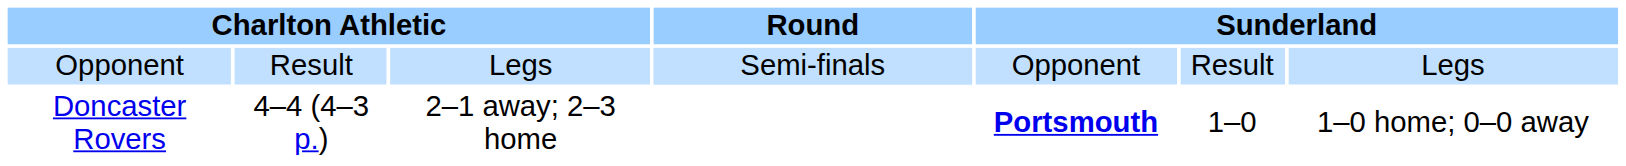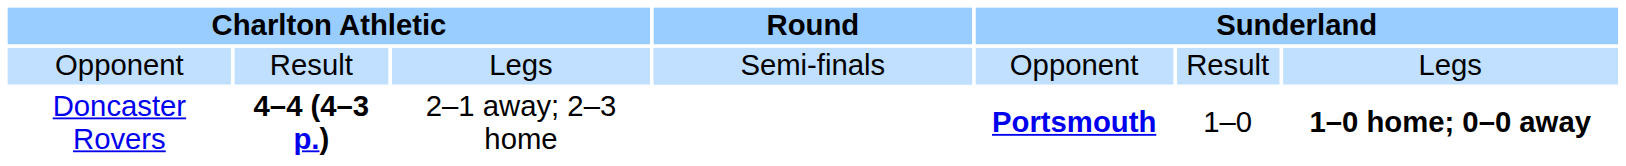Doncaster Rovers | column 2: normal -> bold
Doncaster Rovers | column 7: normal -> bold
